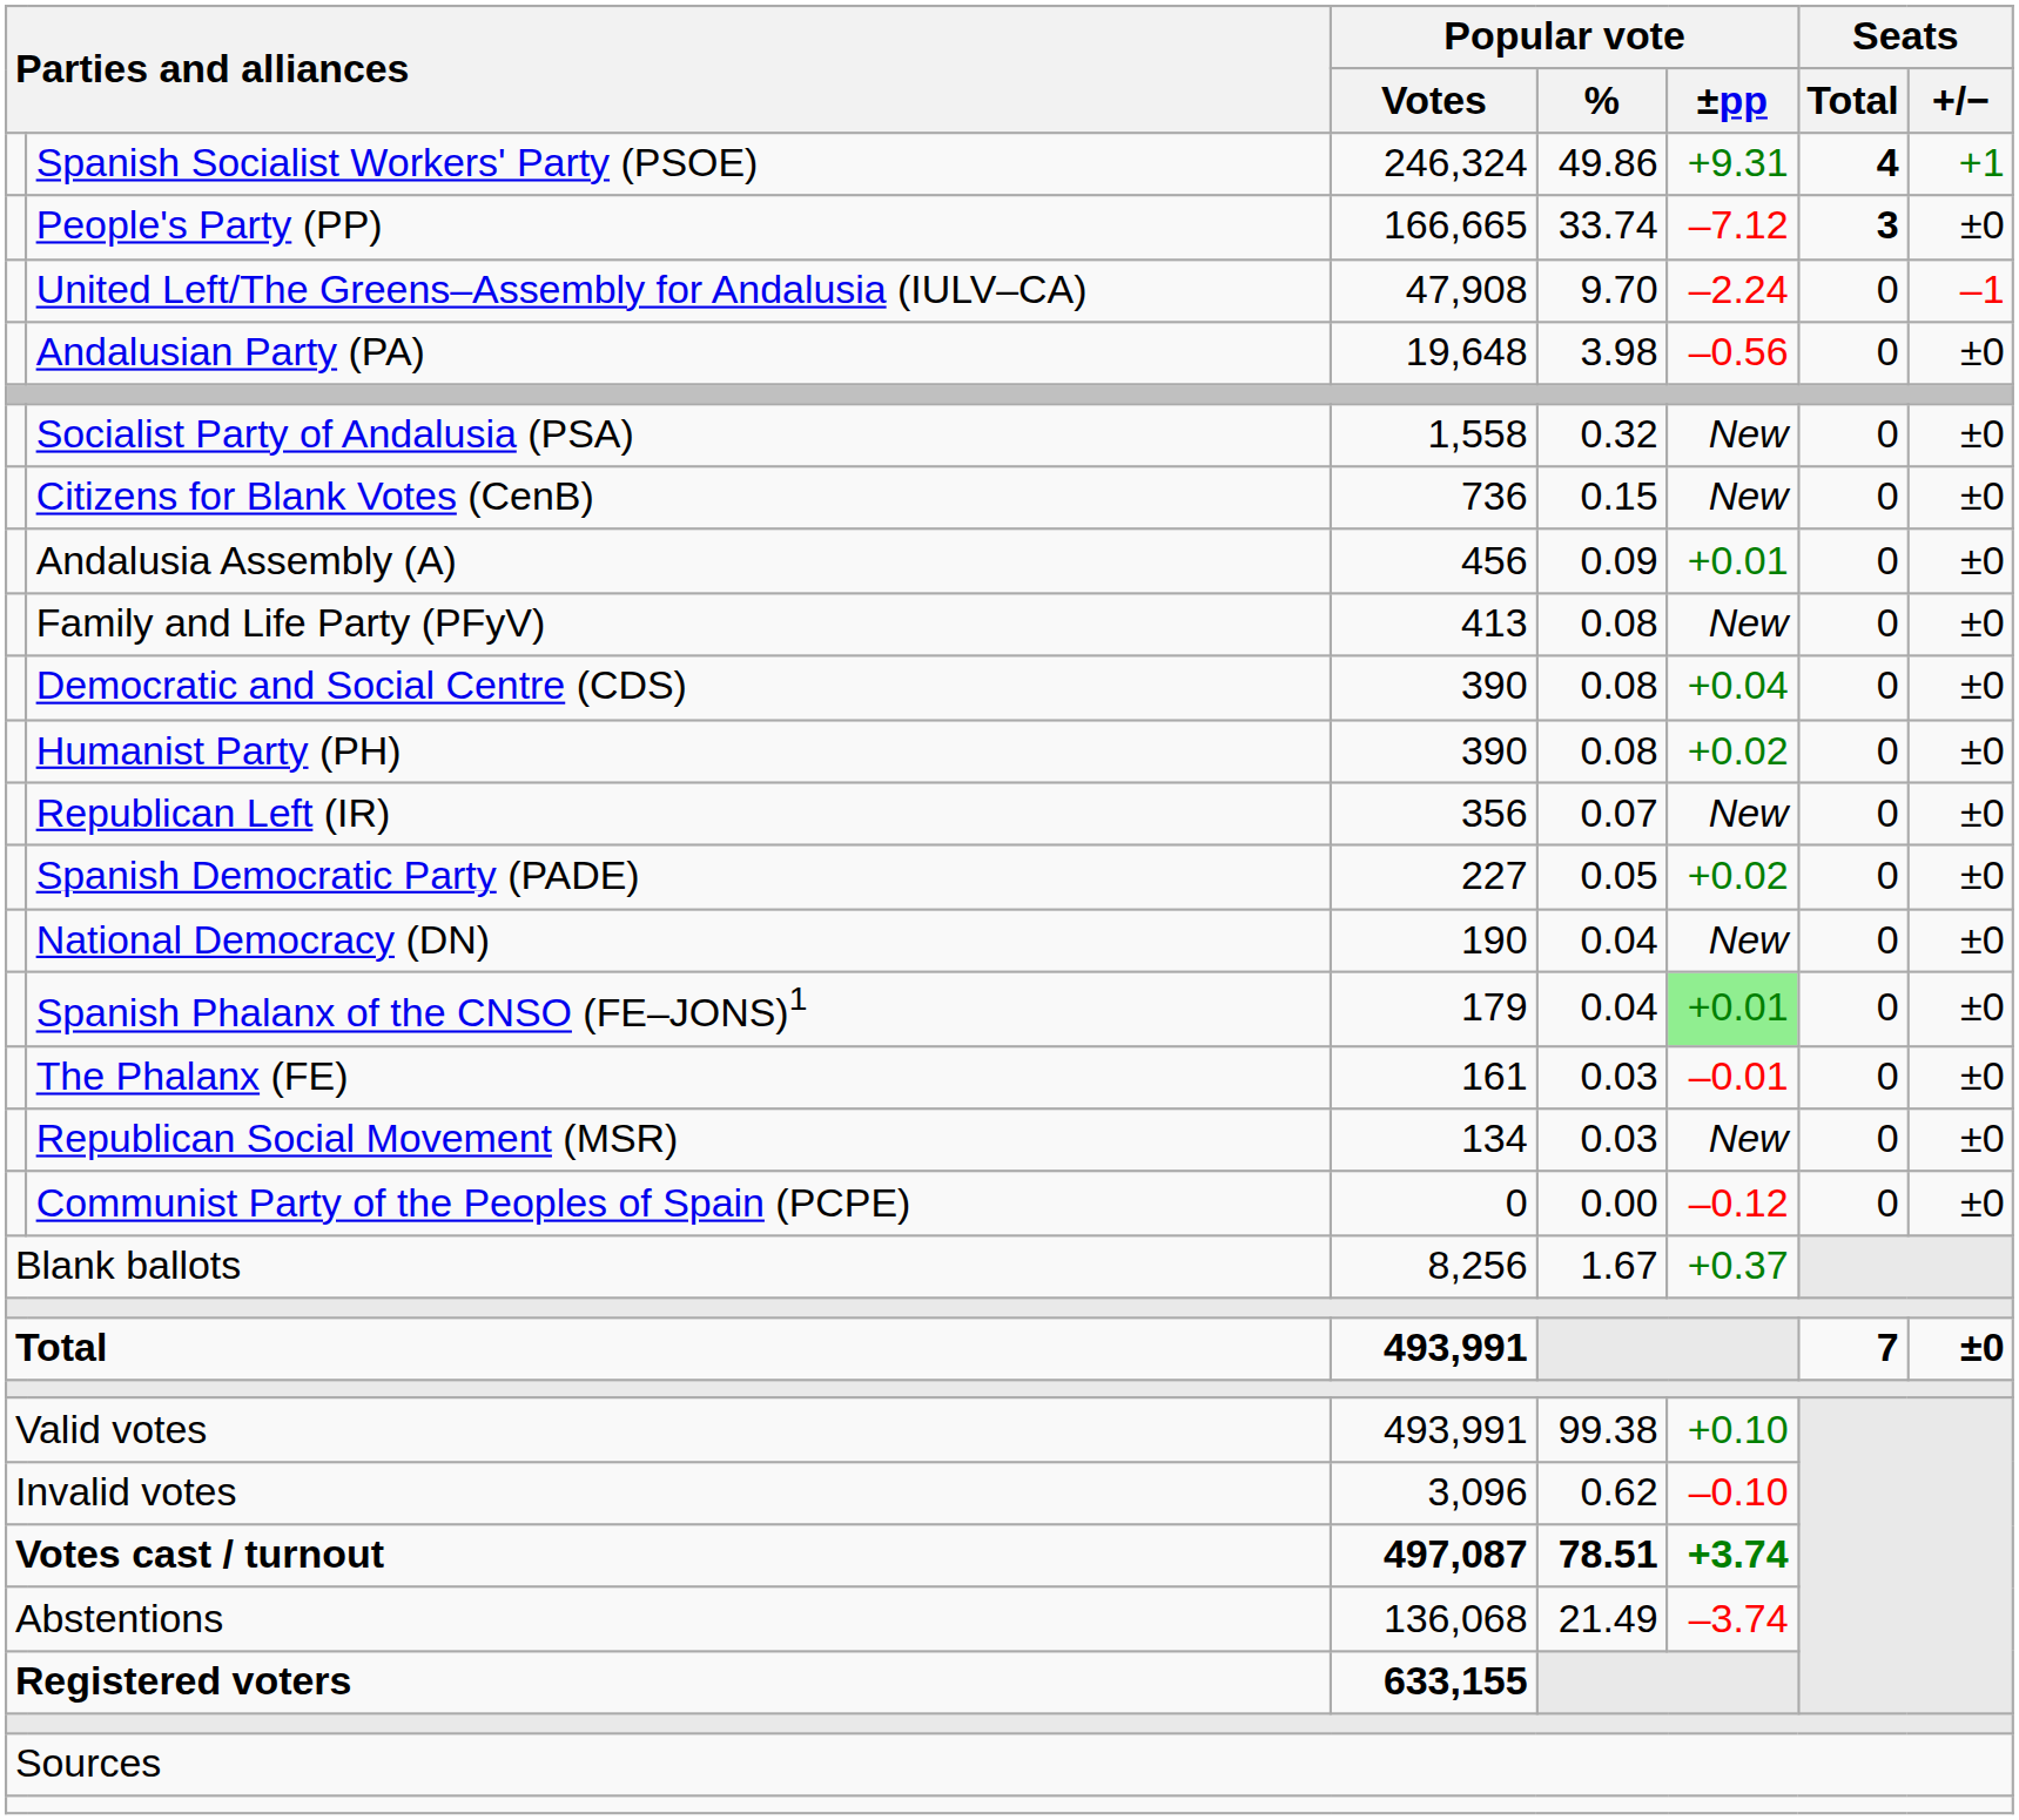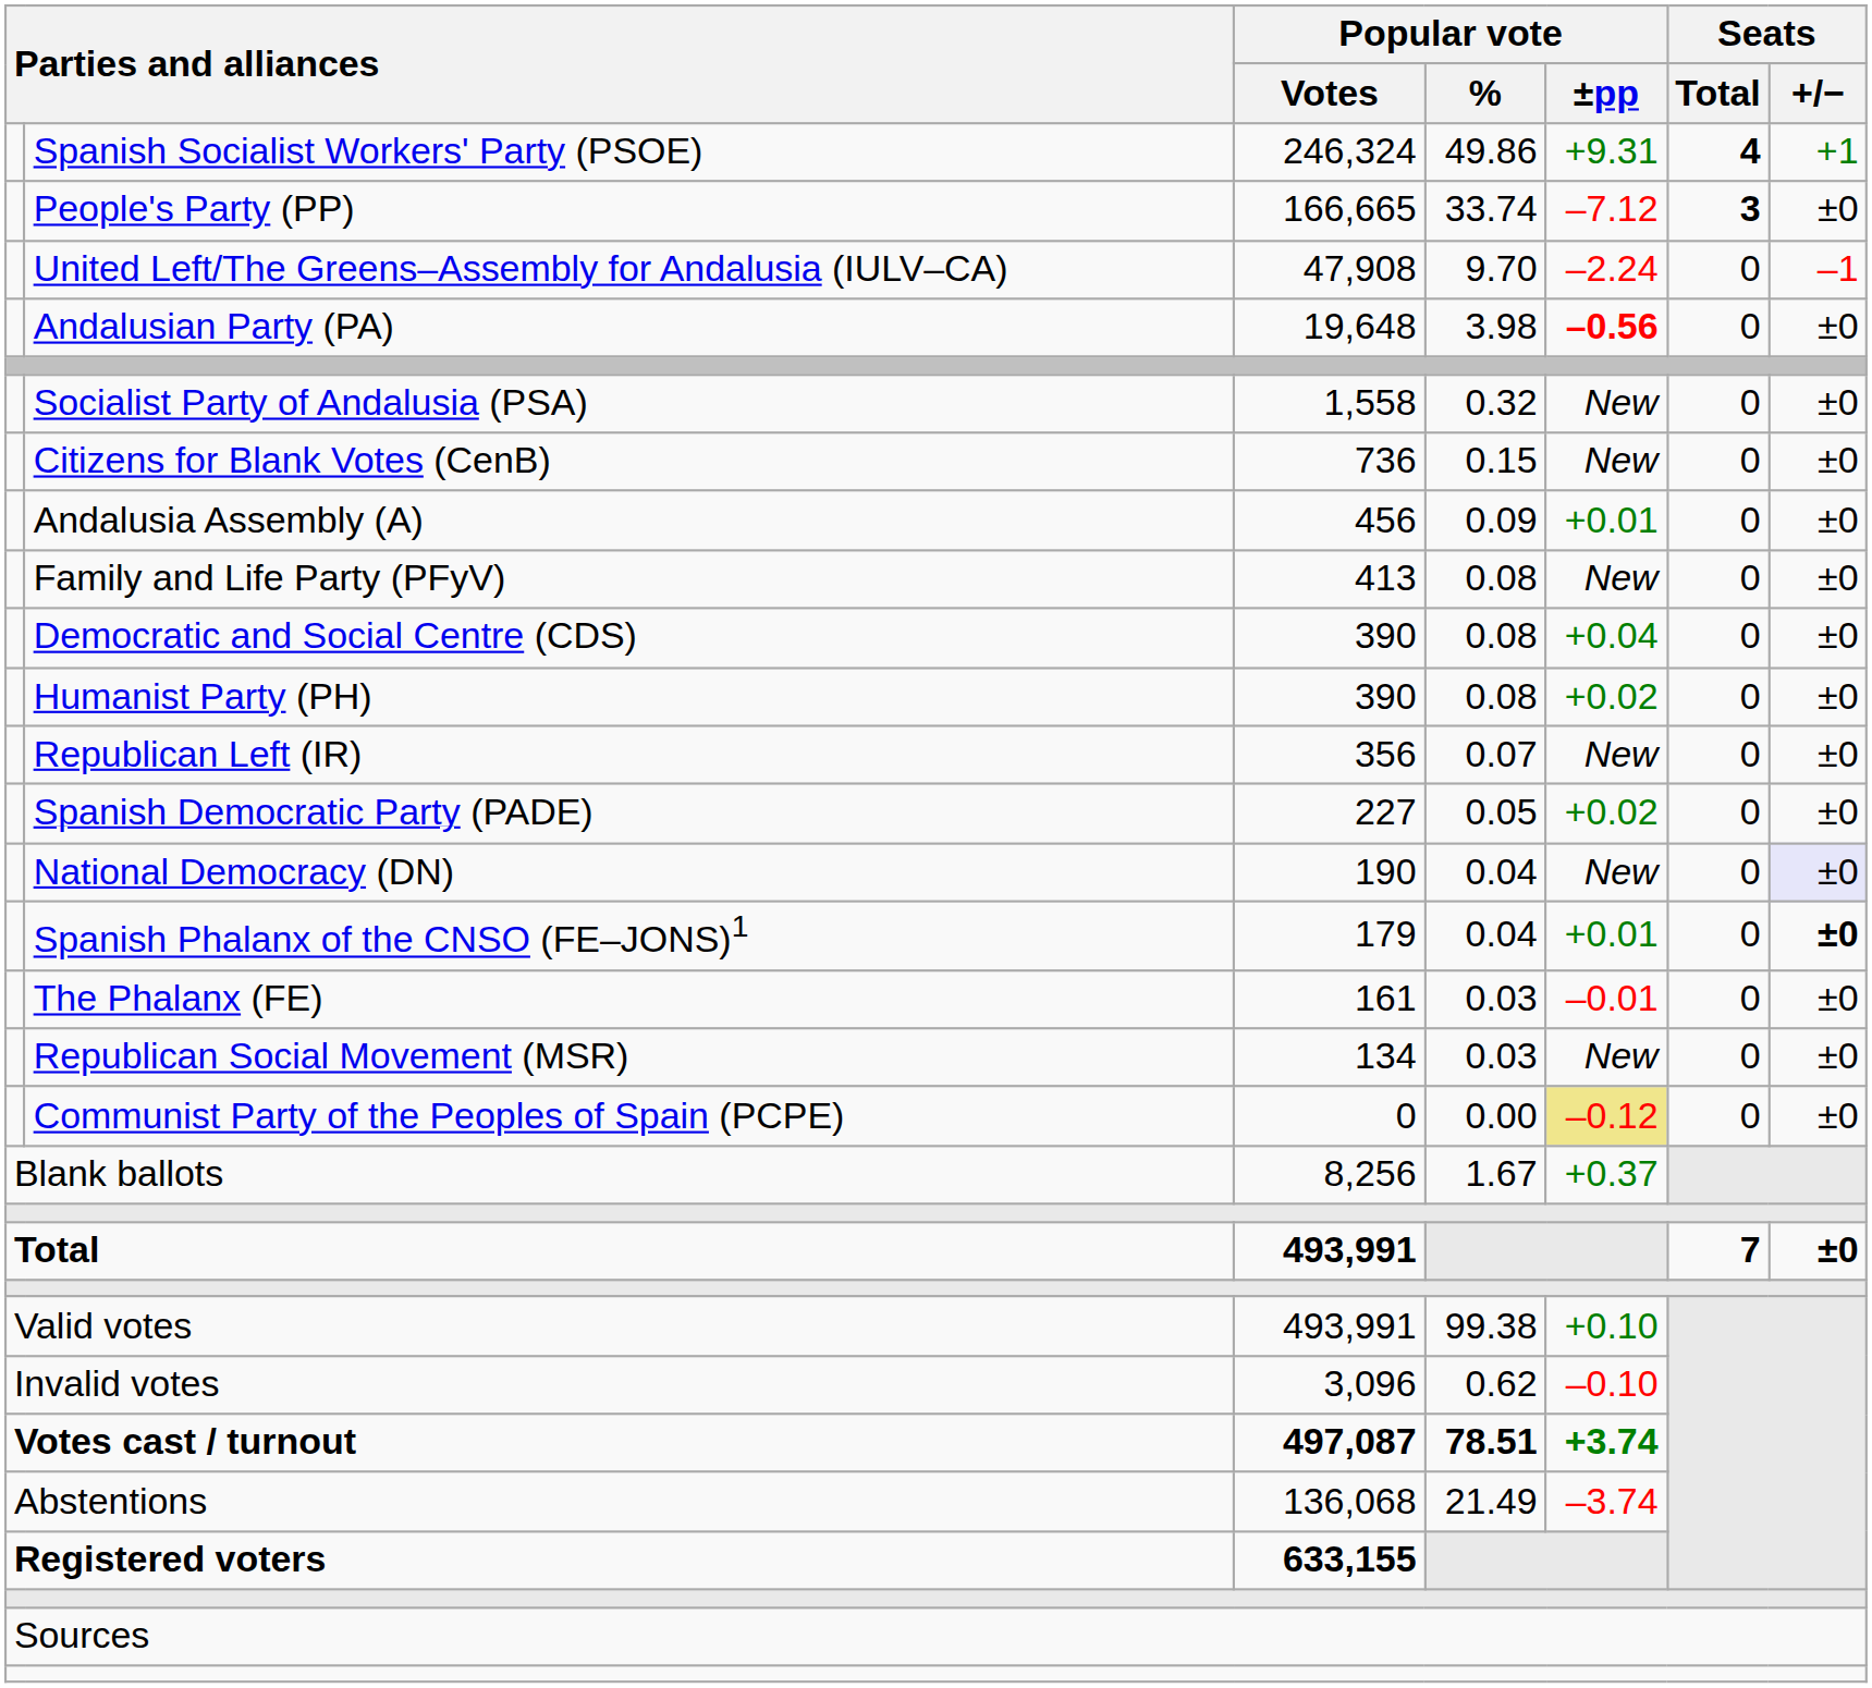Andalusian Party (PA) | Popular vote / ±pp: normal -> bold
National Democracy (DN) | Seats / +/−: no background -> lavender background
Spanish Phalanx of the CNSO (FE–JONS)1 | Popular vote / ±pp: lightgreen background -> no background
Spanish Phalanx of the CNSO (FE–JONS)1 | Seats / +/−: normal -> bold
Communist Party of the Peoples of Spain (PCPE) | Popular vote / ±pp: no background -> khaki background
